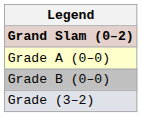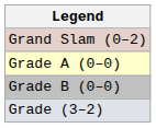row 2 | column 1: bold -> normal
